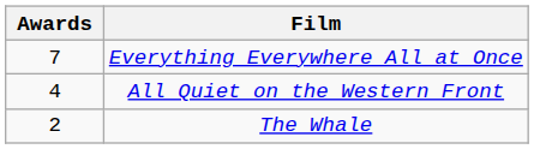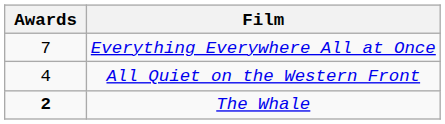The Whale | Awards: normal -> bold
